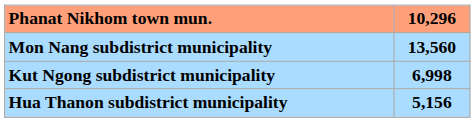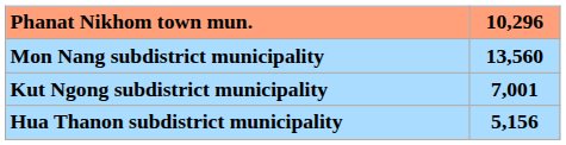Kut Ngong subdistrict municipality | 10,296: 6,998 -> 7,001
